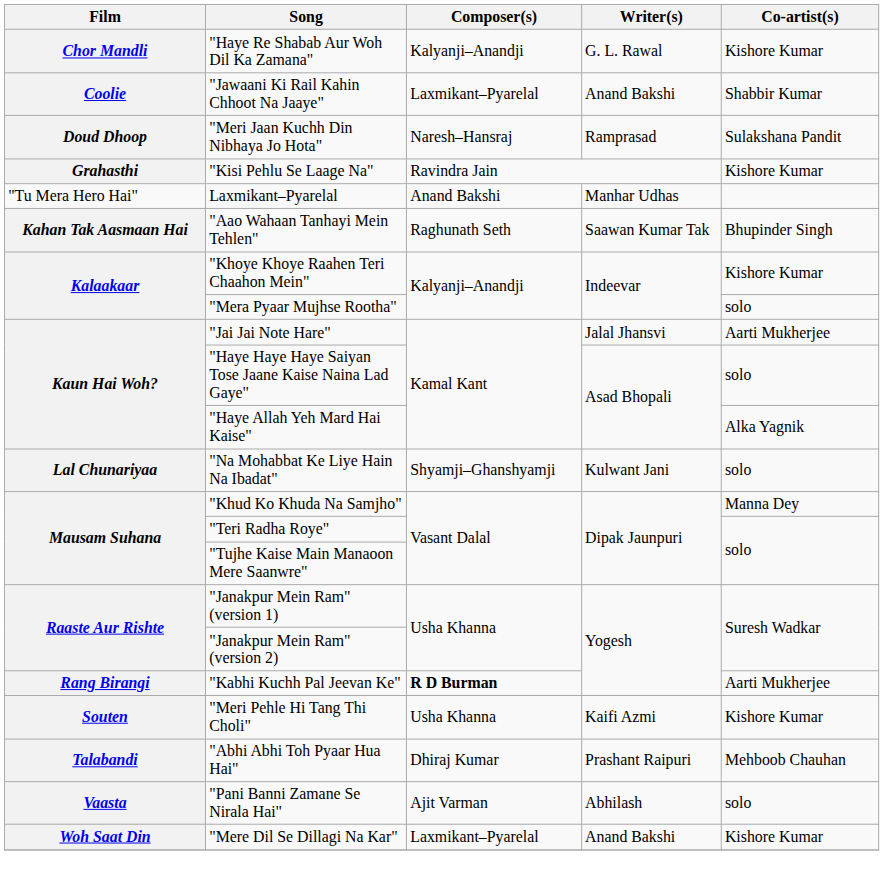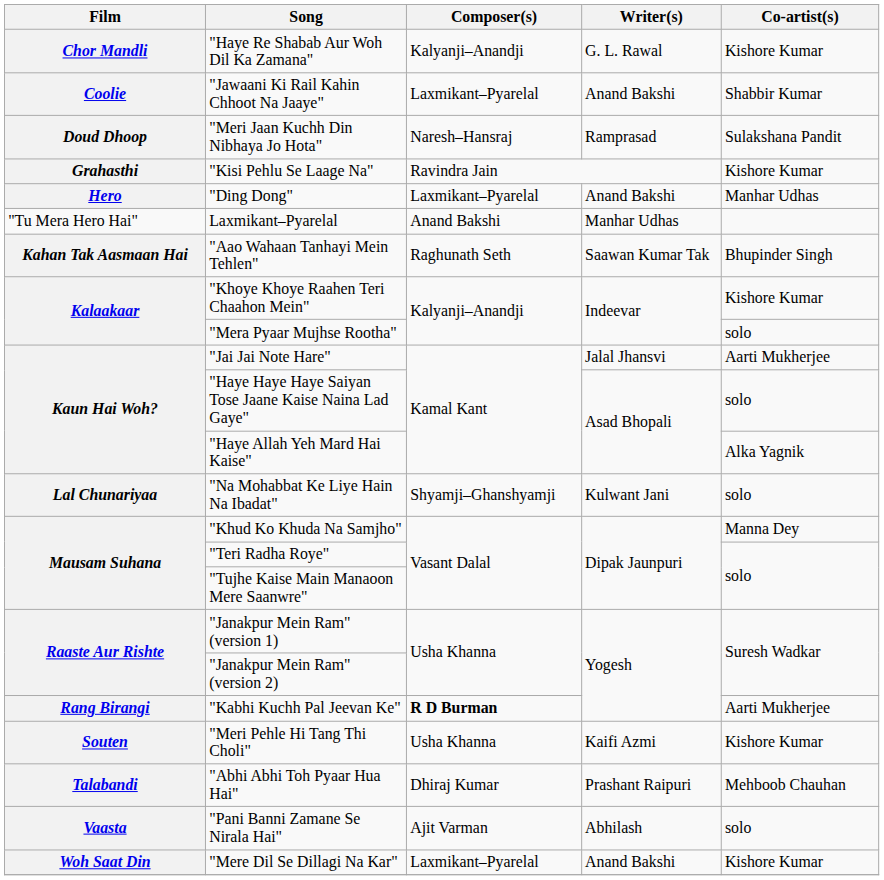+ row: Hero | "Ding Dong" | Laxmikant–Pyarelal | Anand Bakshi | Manhar Udhas
